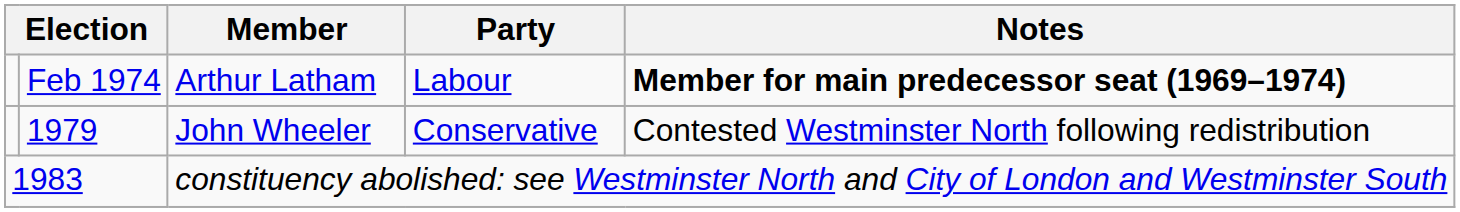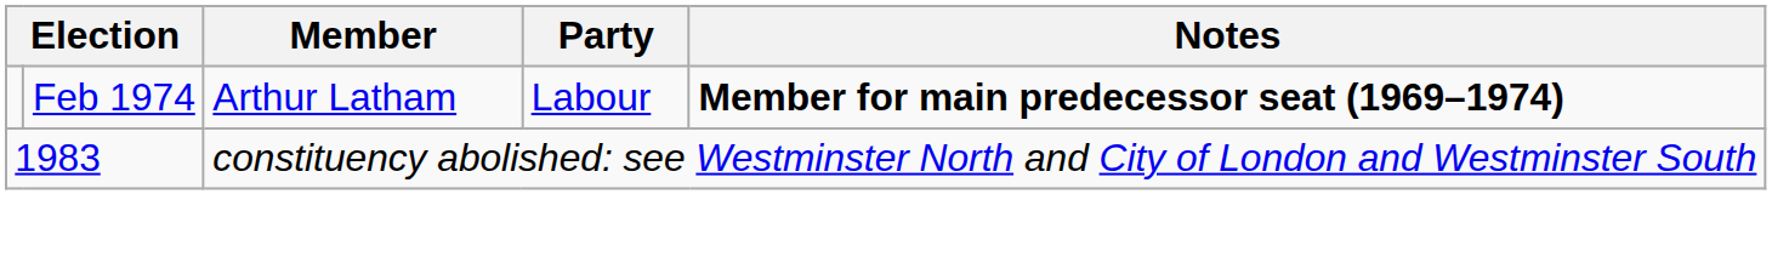- row: 1979 | John Wheeler | Conservative | Contested Westminster North following redistribution
